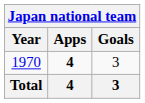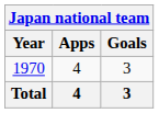1970 | Apps: bold -> normal
